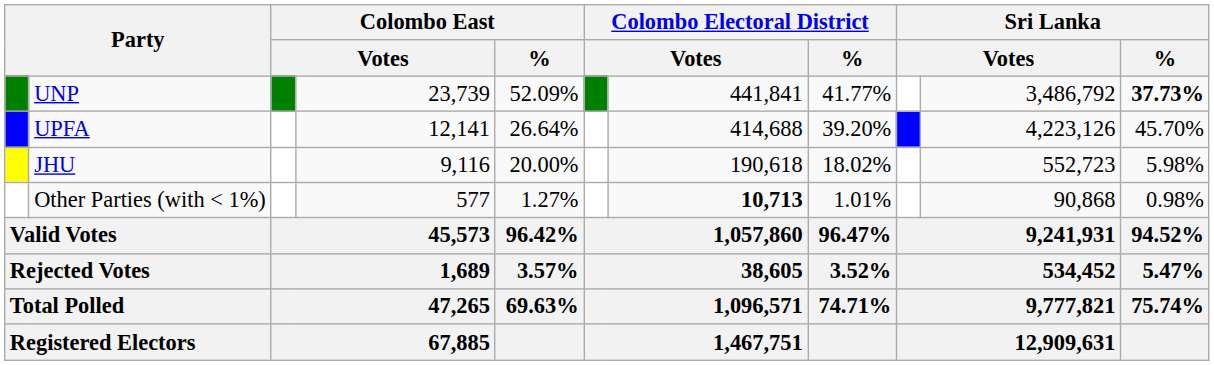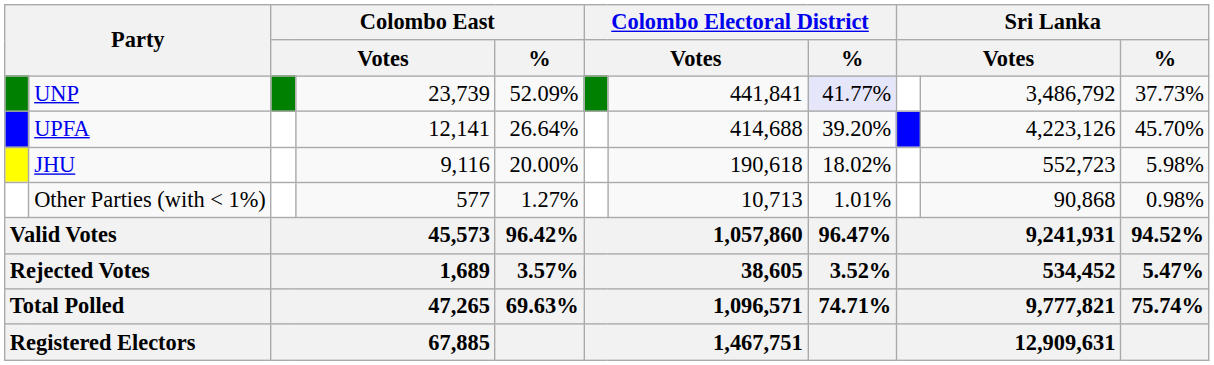UNP | Colombo Electoral District / %: no background -> lavender background
UNP | Sri Lanka / %: bold -> normal
Other Parties (with < 1%) | column 7: bold -> normal
